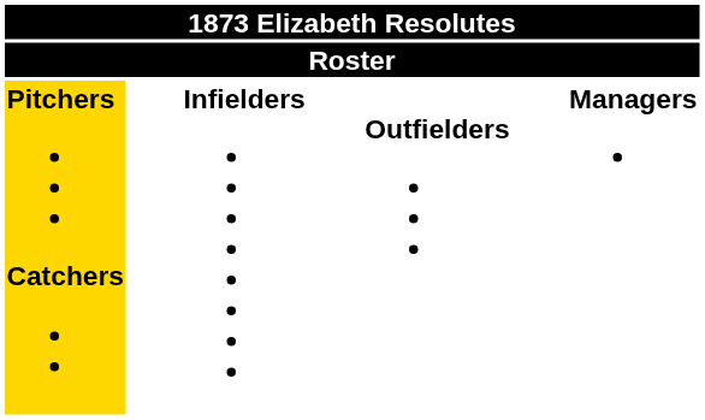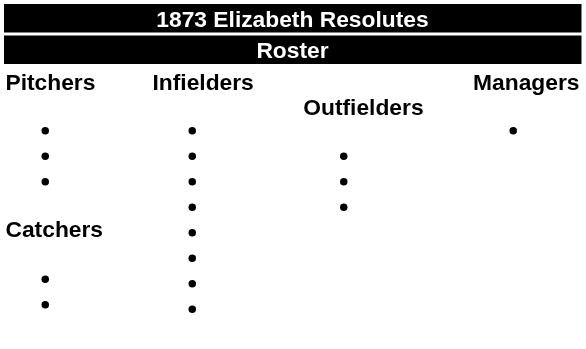Pitchers Catchers | column 1: gold background -> no background
